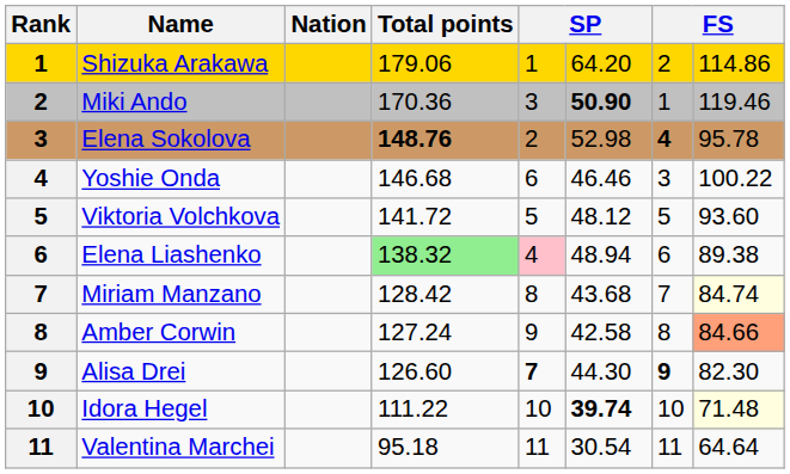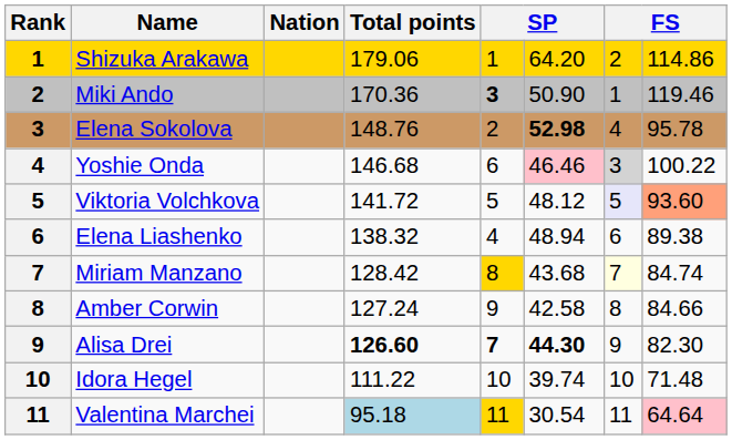Miki Ando | column 5: normal -> bold
Miki Ando | column 6: bold -> normal
Elena Sokolova | Total points: bold -> normal
Elena Sokolova | column 6: normal -> bold
Elena Sokolova | column 7: bold -> normal
Yoshie Onda | column 6: no background -> pink background
Yoshie Onda | column 7: no background -> lightgrey background
Viktoria Volchkova | column 7: no background -> lavender background
Viktoria Volchkova | column 8: no background -> lightsalmon background
Elena Liashenko | Total points: lightgreen background -> no background
Elena Liashenko | column 5: pink background -> no background
Miriam Manzano | column 5: no background -> gold background
Miriam Manzano | column 7: no background -> lightyellow background
Miriam Manzano | column 8: lightyellow background -> no background
Amber Corwin | column 8: lightsalmon background -> no background
Alisa Drei | Total points: normal -> bold
Alisa Drei | column 6: normal -> bold
Alisa Drei | column 7: bold -> normal
Idora Hegel | column 6: bold -> normal
Idora Hegel | column 8: lightyellow background -> no background
Valentina Marchei | Total points: no background -> lightblue background
Valentina Marchei | column 5: no background -> gold background
Valentina Marchei | column 8: no background -> pink background
